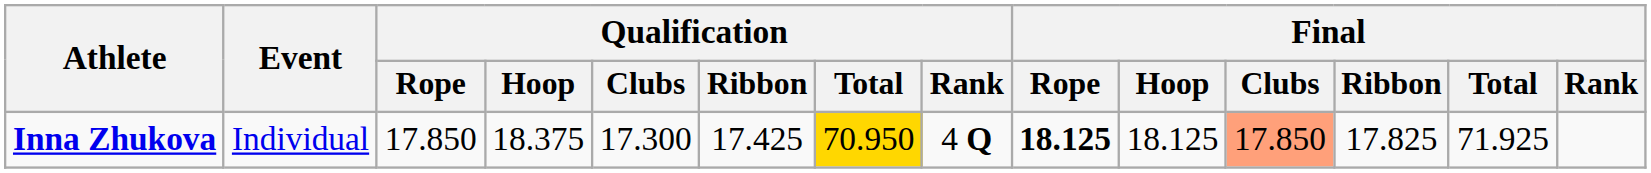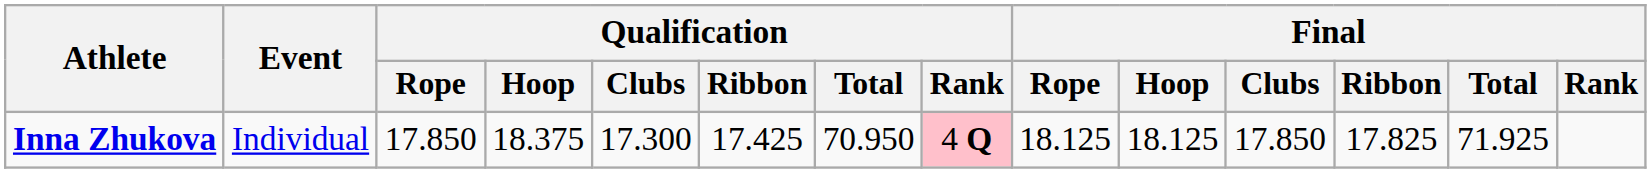Inna Zhukova | Qualification / Total: gold background -> no background
Inna Zhukova | Qualification / Rank: no background -> pink background
Inna Zhukova | Final / Rope: bold -> normal
Inna Zhukova | Final / Clubs: lightsalmon background -> no background
